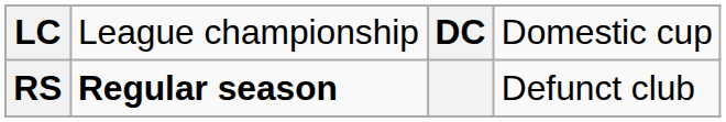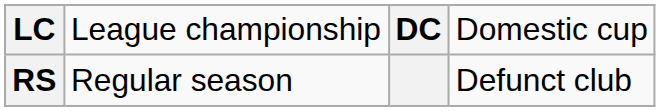RS | column 2: bold -> normal
